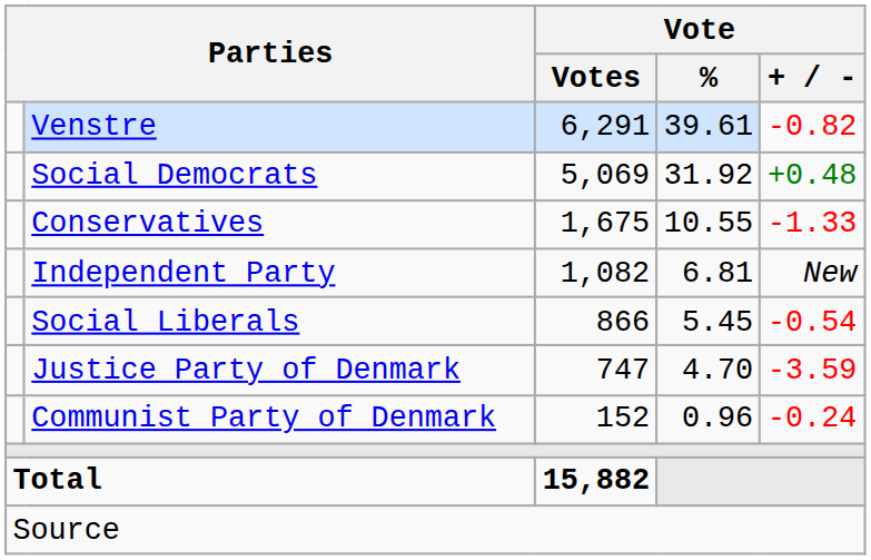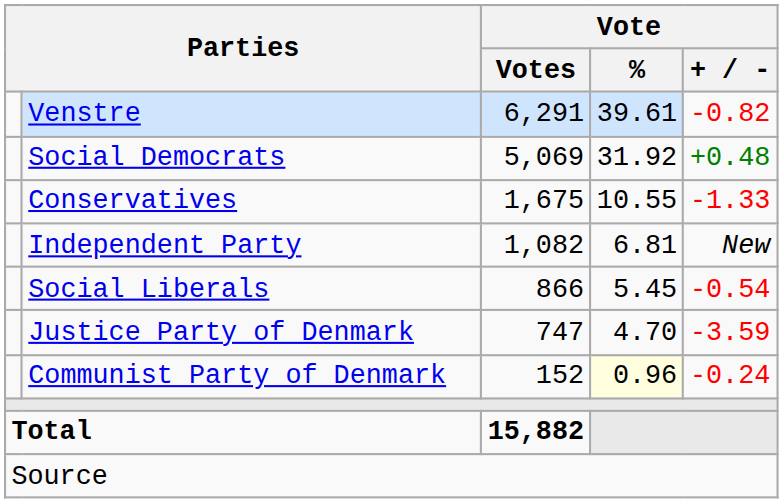Communist Party of Denmark | Vote / %: no background -> lightyellow background
